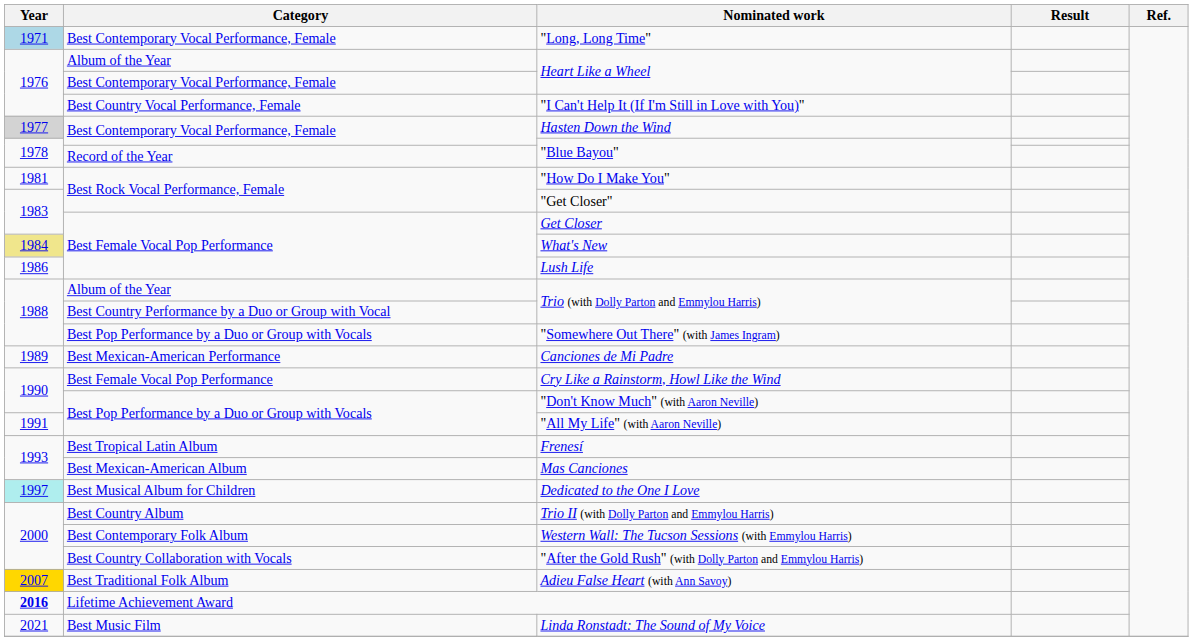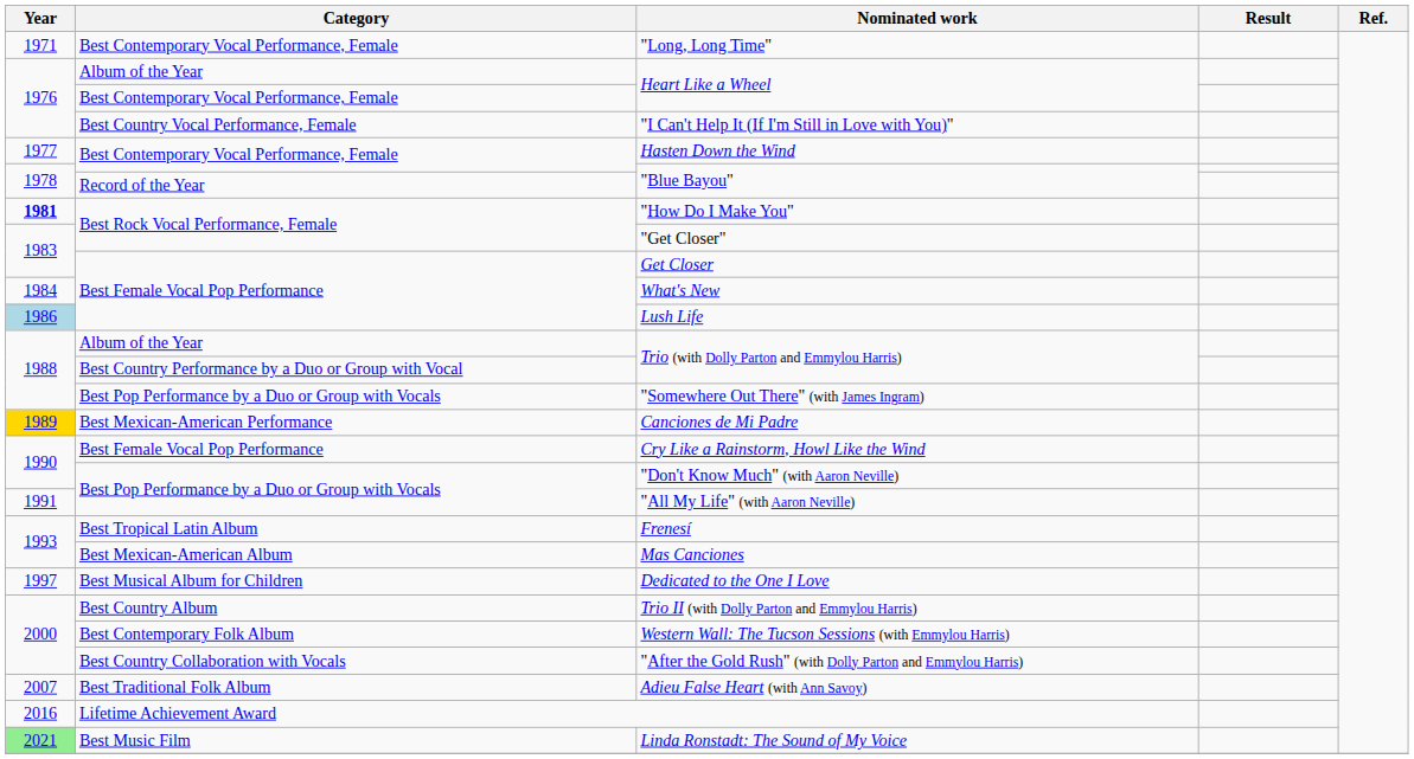"Long, Long Time" | Year: lightblue background -> no background
Hasten Down the Wind | Year: lightgrey background -> no background
"How Do I Make You" | Year: normal -> bold
What's New | Year: khaki background -> no background
Lush Life | Year: no background -> lightblue background
Canciones de Mi Padre | Year: no background -> gold background
Dedicated to the One I Love | Year: paleturquoise background -> no background
Adieu False Heart (with Ann Savoy) | Year: gold background -> no background
Lifetime Achievement Award | Year: bold -> normal
Linda Ronstadt: The Sound of My Voice | Year: no background -> lightgreen background
